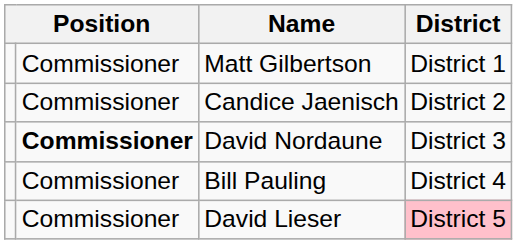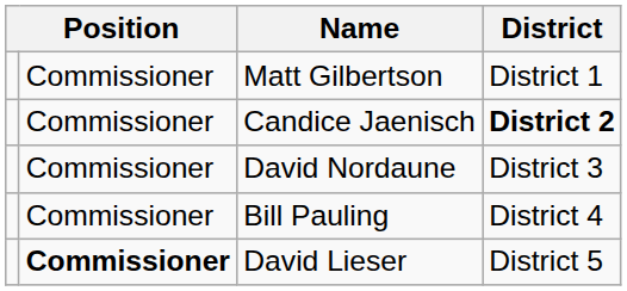Candice Jaenisch | District: normal -> bold
David Nordaune | column 2: bold -> normal
David Lieser | column 2: normal -> bold
David Lieser | District: pink background -> no background
